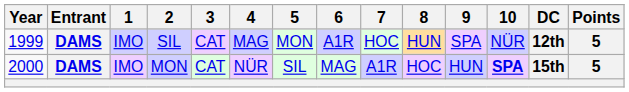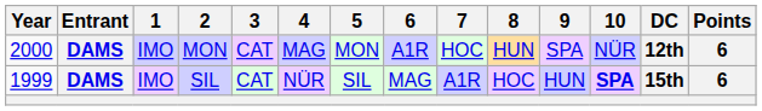row 2 | Year: 1999 -> 2000
row 2 | 2: SIL -> MON
row 2 | Points: 5 -> 6
row 3 | Year: 2000 -> 1999
row 3 | 2: MON -> SIL
row 3 | Points: 5 -> 6
